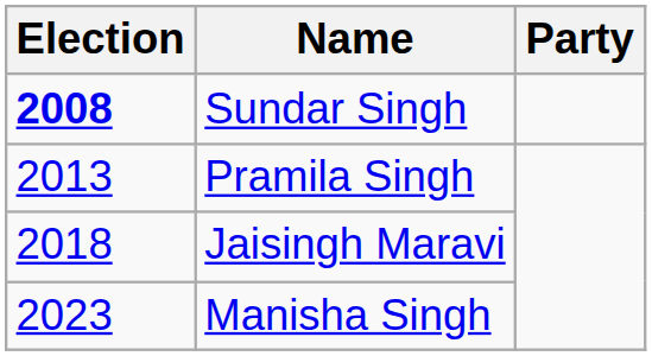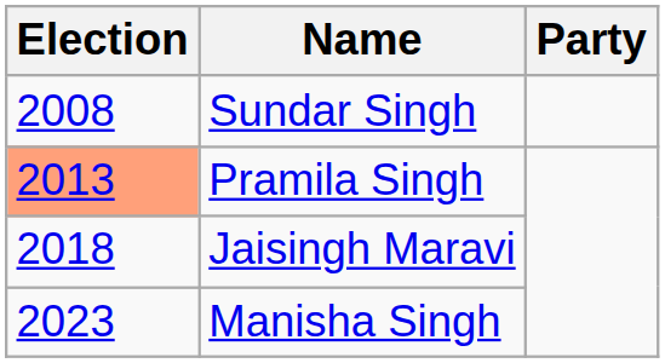Sundar Singh | Election: bold -> normal
Pramila Singh | Election: no background -> lightsalmon background
